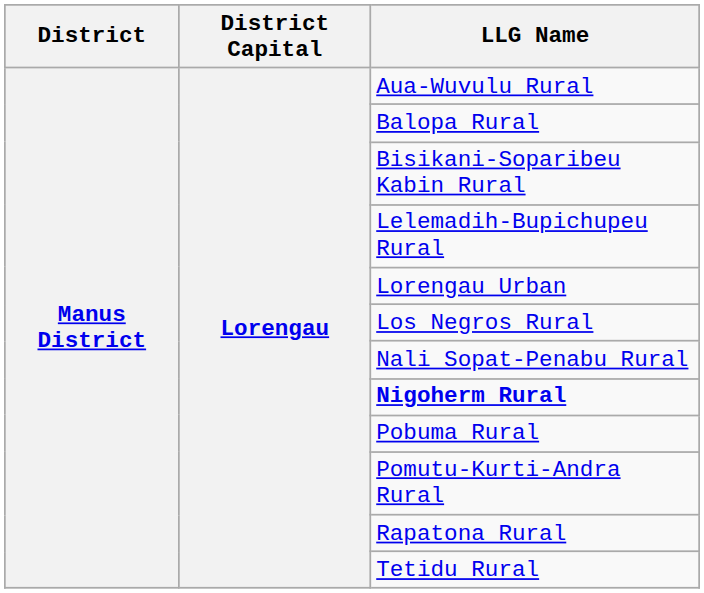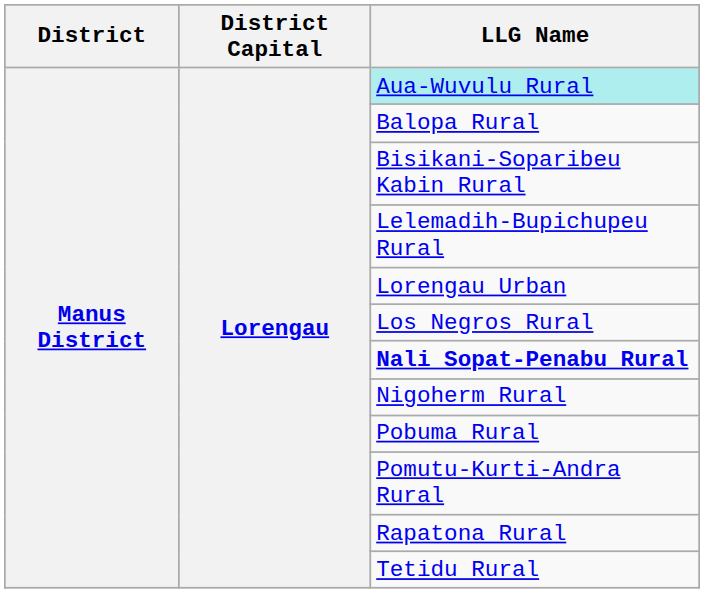Aua-Wuvulu Rural | LLG Name: no background -> paleturquoise background
Nali Sopat-Penabu Rural | LLG Name: normal -> bold
Nigoherm Rural | LLG Name: bold -> normal
